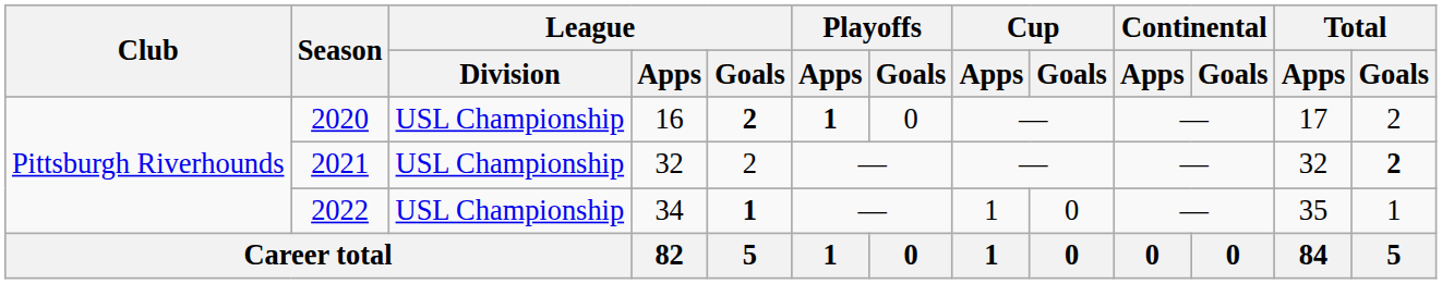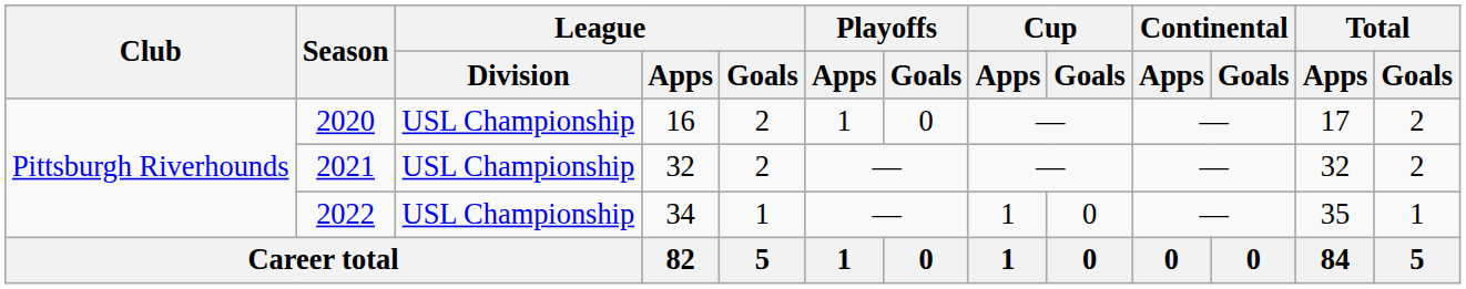2020 | League / Goals: bold -> normal
2020 | Playoffs / Apps: bold -> normal
2021 | Total / Goals: bold -> normal
2022 | League / Goals: bold -> normal
